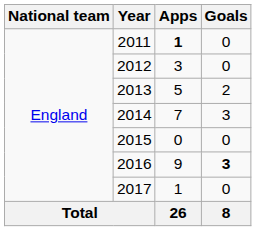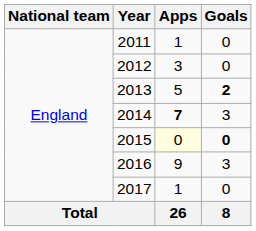2011 | Apps: bold -> normal
2013 | Goals: normal -> bold
2014 | Apps: normal -> bold
2015 | Apps: no background -> lightyellow background
2015 | Goals: normal -> bold
2016 | Goals: bold -> normal
